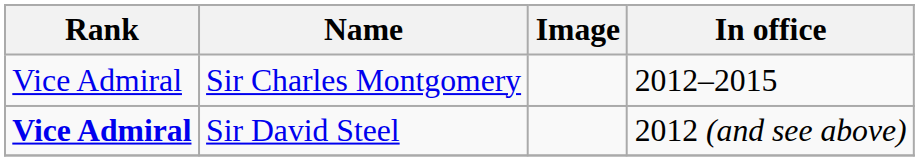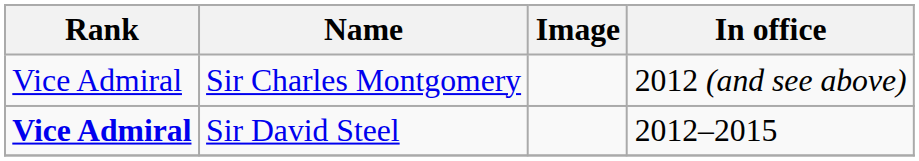Sir Charles Montgomery | In office: 2012–2015 -> 2012 (and see above)
Sir David Steel | In office: 2012 (and see above) -> 2012–2015
